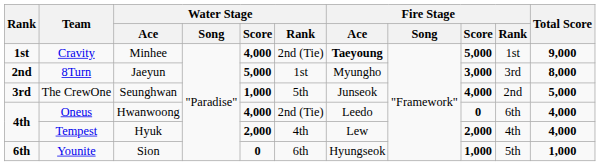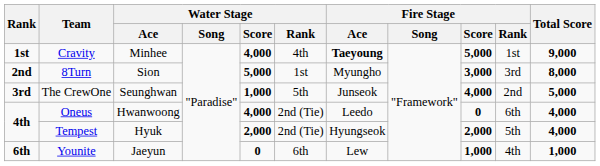Cravity | Water Stage / Rank: 2nd (Tie) -> 4th
8Turn | Water Stage / Ace: Jaeyun -> Sion
Tempest | Water Stage / Rank: 4th -> 2nd (Tie)
Tempest | Fire Stage / Ace: Lew -> Hyungseok
Tempest | Fire Stage / Rank: 4th -> 5th
Younite | Water Stage / Ace: Sion -> Jaeyun
Younite | Fire Stage / Ace: Hyungseok -> Lew
Younite | Fire Stage / Rank: 5th -> 4th
